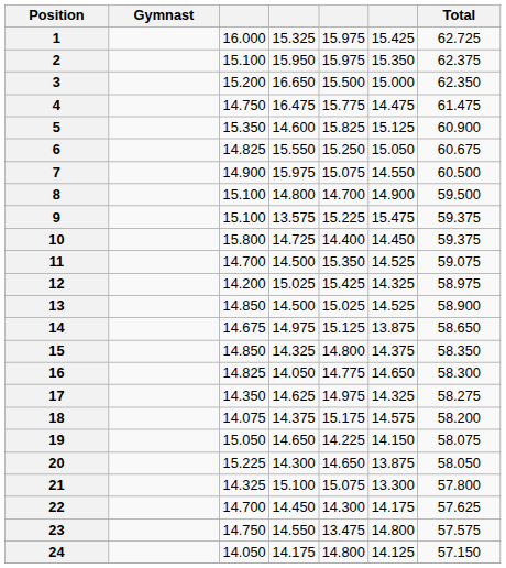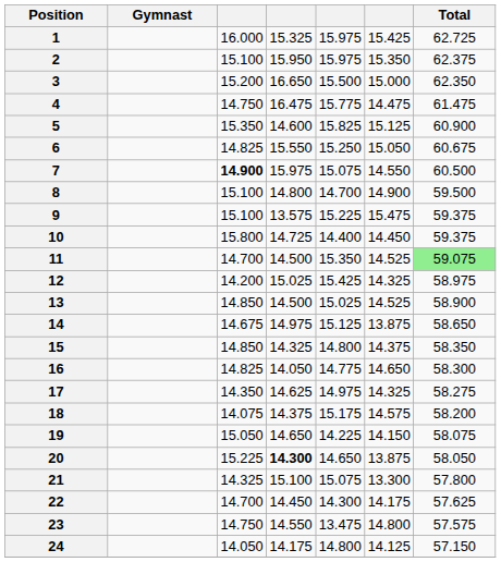7 | column 3: normal -> bold
11 | Total: no background -> lightgreen background
20 | column 4: normal -> bold
